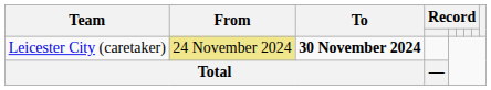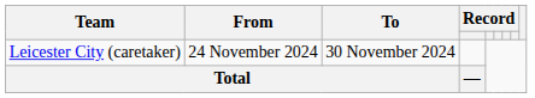Leicester City (caretaker) | From: khaki background -> no background
Leicester City (caretaker) | To: bold -> normal
